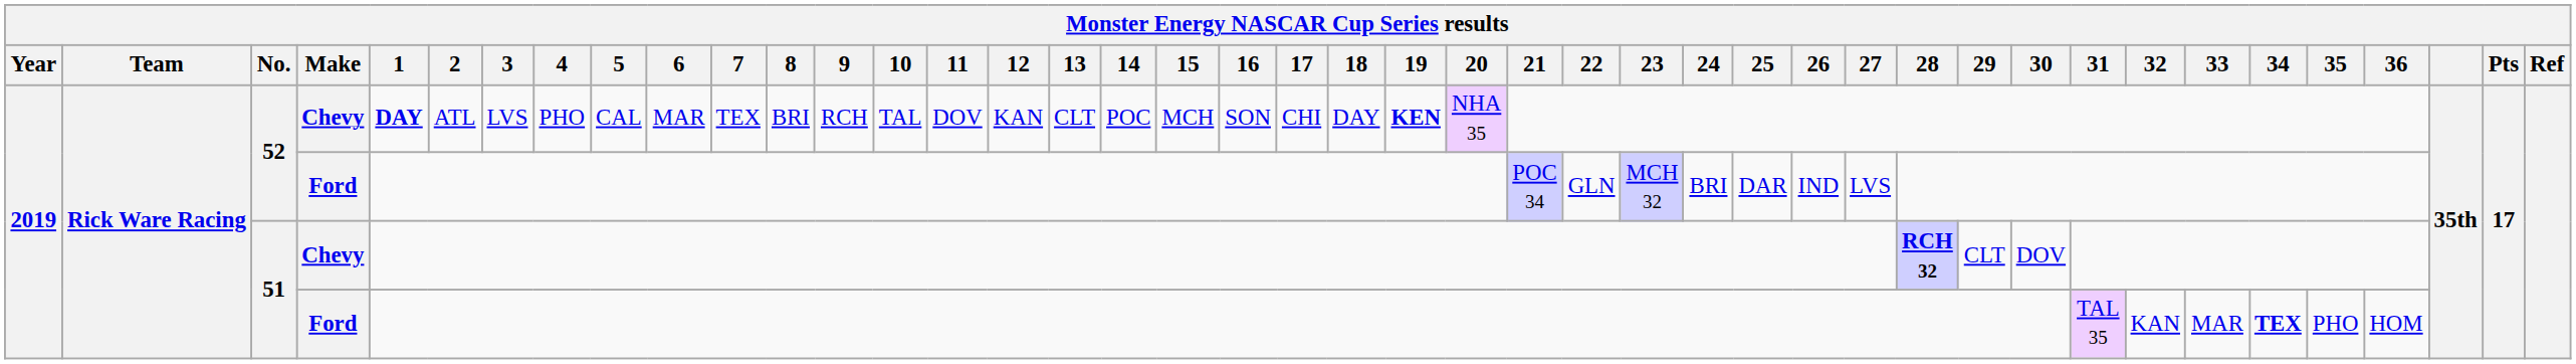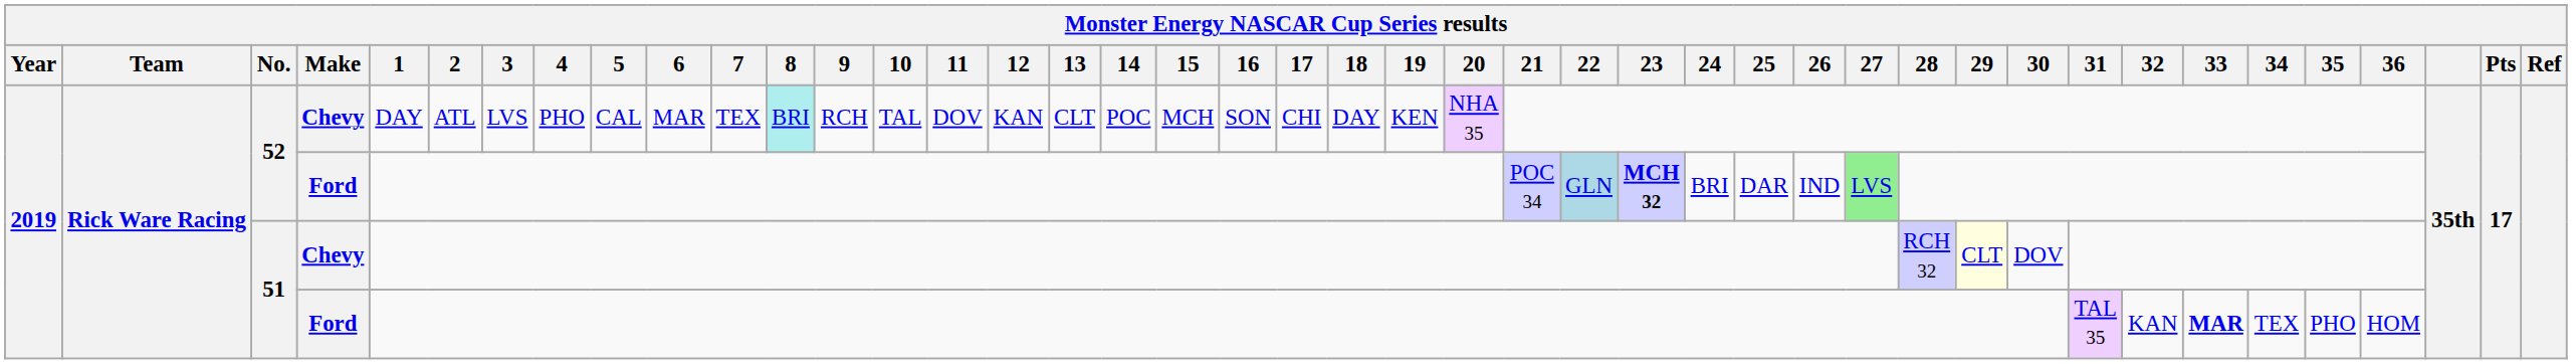52 / Chevy | 1: bold -> normal
52 / Chevy | 8: no background -> paleturquoise background
52 / Chevy | 19: bold -> normal
52 / Ford | 22: no background -> lightblue background
52 / Ford | 23: normal -> bold
52 / Ford | 27: no background -> lightgreen background
51 / Chevy | 28: bold -> normal
51 / Chevy | 29: no background -> lightyellow background
51 / Ford | 33: normal -> bold
51 / Ford | 34: bold -> normal
